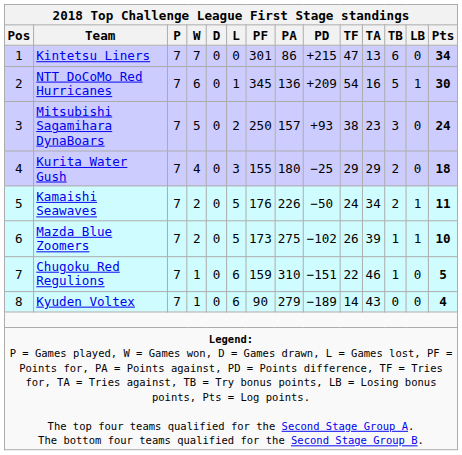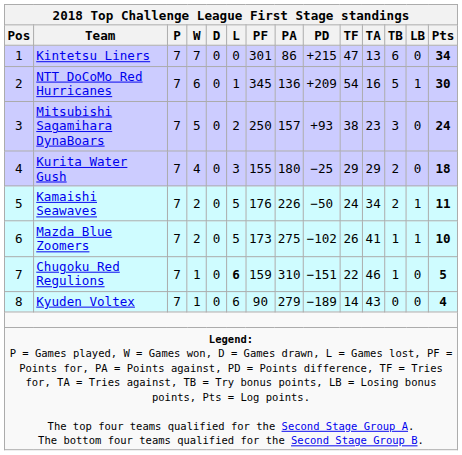Mazda Blue Zoomers | TA: 39 -> 41
Chugoku Red Regulions | L: normal -> bold
